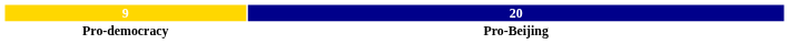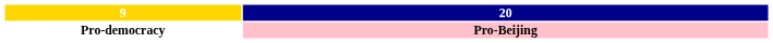Pro-democracy | 20: no background -> pink background
